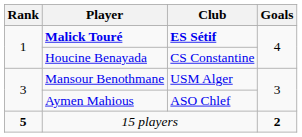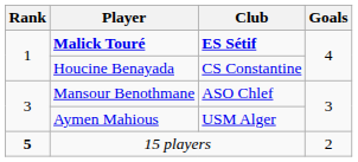Mansour Benothmane | Club: USM Alger -> ASO Chlef
Aymen Mahious | Club: ASO Chlef -> USM Alger
15 players | Goals: bold -> normal
